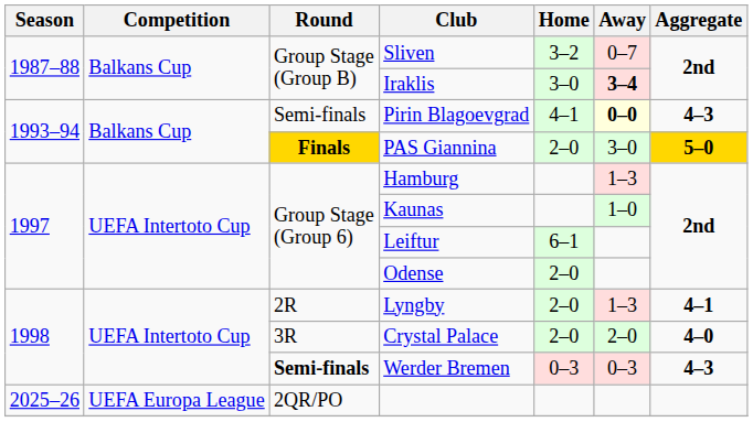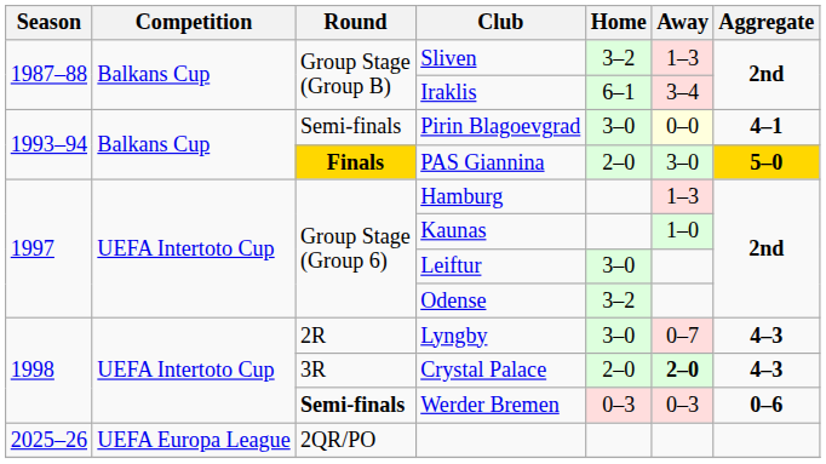Sliven | Away: 0–7 -> 1–3
Iraklis | Home: 3–0 -> 6–1
Iraklis | Away: bold -> normal
Pirin Blagoevgrad | Home: 4–1 -> 3–0
Pirin Blagoevgrad | Away: bold -> normal
Pirin Blagoevgrad | Aggregate: 4–3 -> 4–1
Leiftur | Home: 6–1 -> 3–0
Odense | Home: 2–0 -> 3–2
Lyngby | Home: 2–0 -> 3–0
Lyngby | Away: 1–3 -> 0–7
Lyngby | Aggregate: 4–1 -> 4–3
Crystal Palace | Away: normal -> bold
Crystal Palace | Aggregate: 4–0 -> 4–3
Werder Bremen | Aggregate: 4–3 -> 0–6
